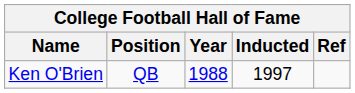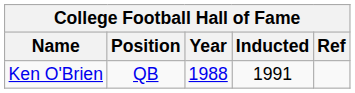Ken O'Brien | Inducted: 1997 -> 1991
